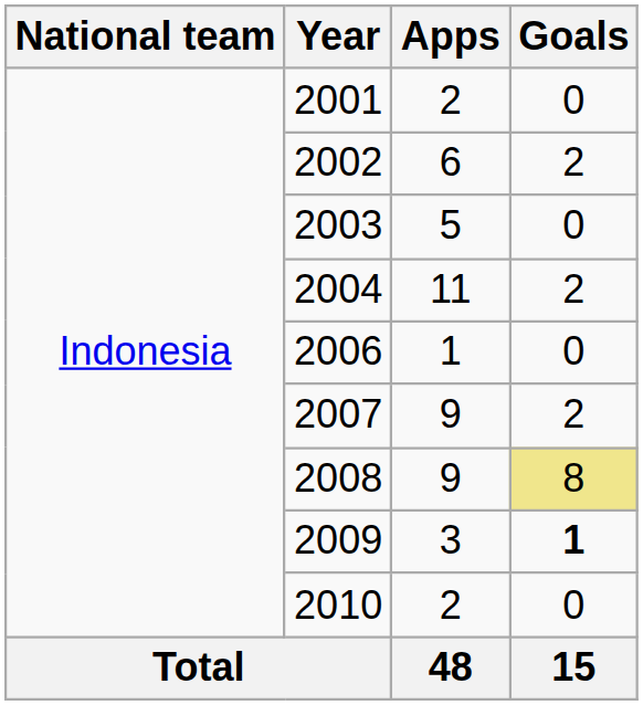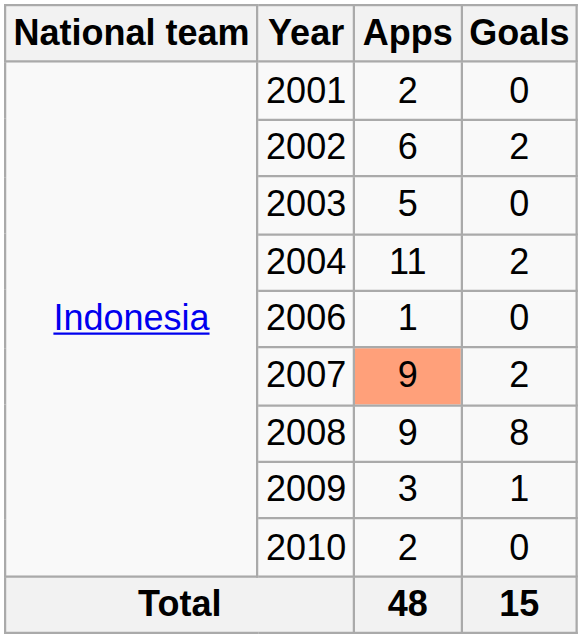2007 | Apps: no background -> lightsalmon background
2008 | Goals: khaki background -> no background
2009 | Goals: bold -> normal
